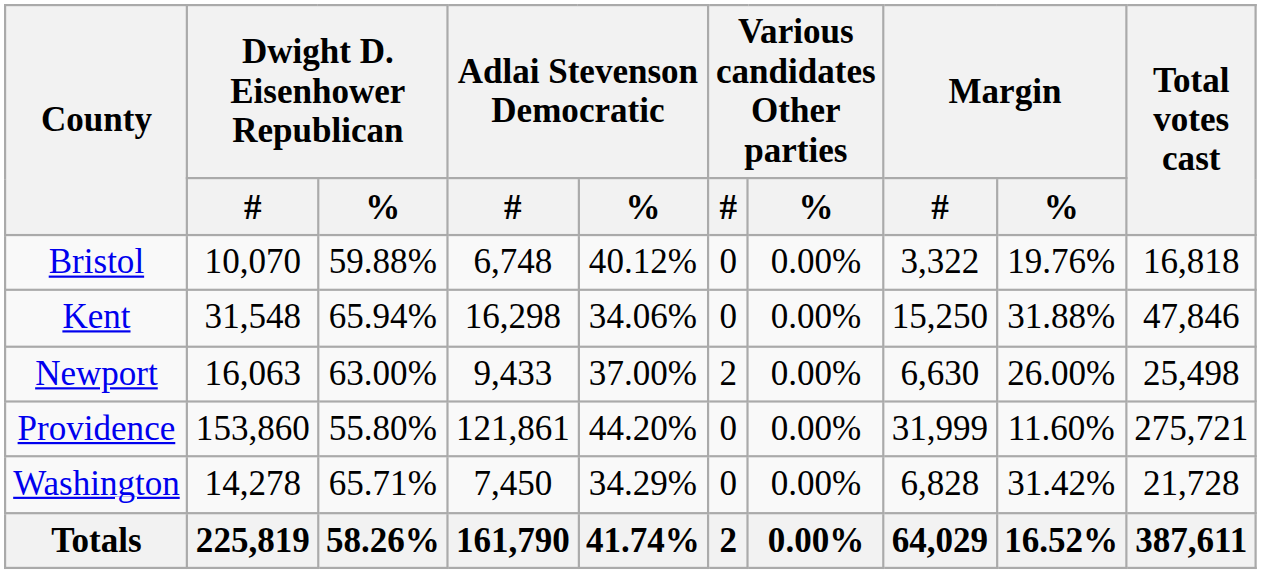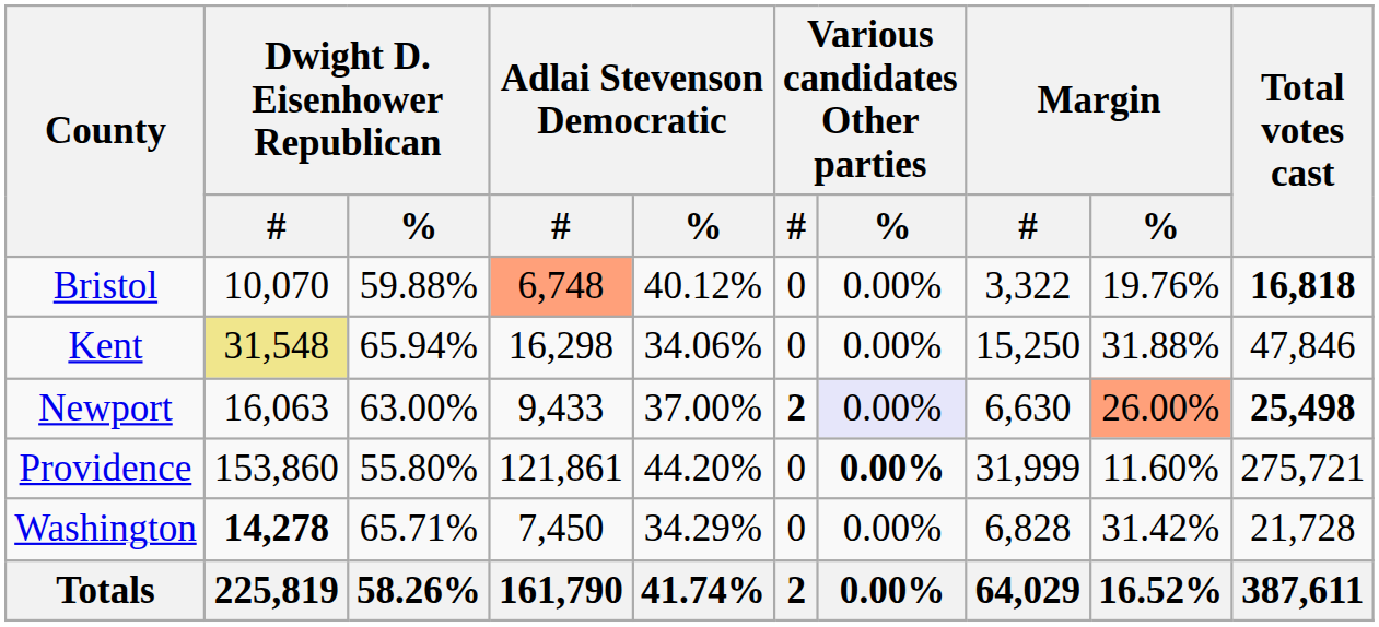Bristol | Adlai Stevenson Democratic / #: no background -> lightsalmon background
Bristol | Total votes cast: normal -> bold
Kent | Dwight D. Eisenhower Republican / #: no background -> khaki background
Newport | Various candidates Other parties / #: normal -> bold
Newport | Various candidates Other parties / %: no background -> lavender background
Newport | Margin / %: no background -> lightsalmon background
Newport | Total votes cast: normal -> bold
Providence | Various candidates Other parties / %: normal -> bold
Washington | Dwight D. Eisenhower Republican / #: normal -> bold
